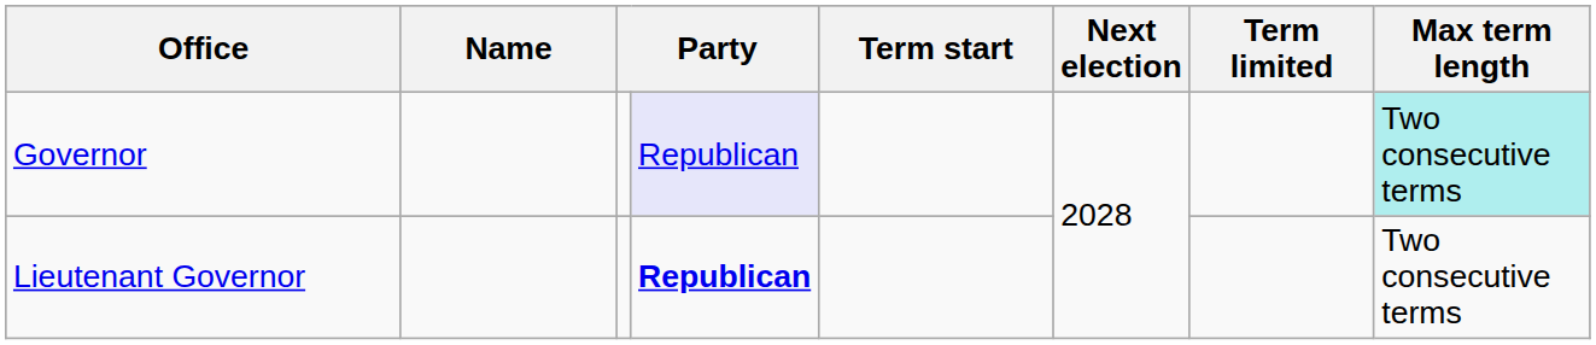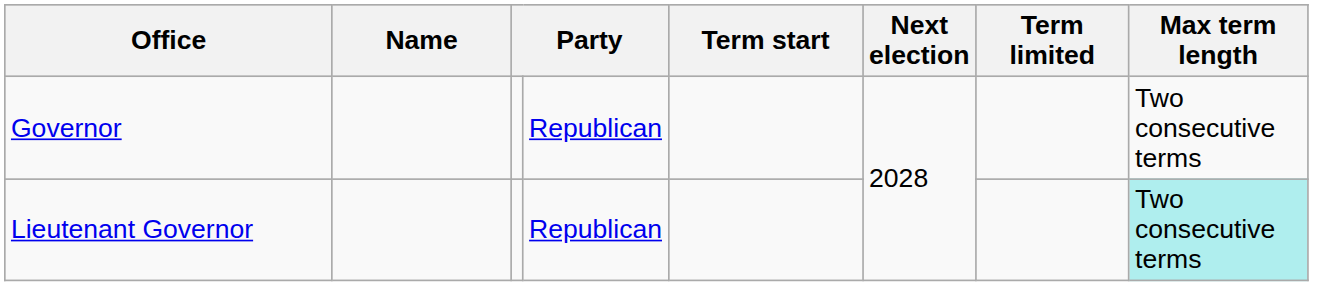Governor | column 4: lavender background -> no background
Governor | Max term length: paleturquoise background -> no background
Lieutenant Governor | column 4: bold -> normal
Lieutenant Governor | Max term length: no background -> paleturquoise background
